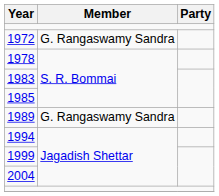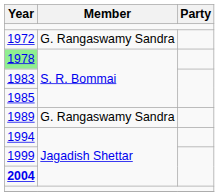1978 | Year: no background -> lightgreen background
2004 | Year: normal -> bold
